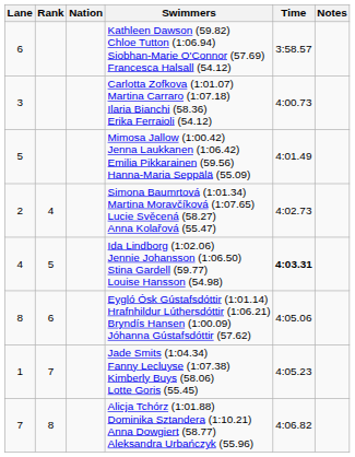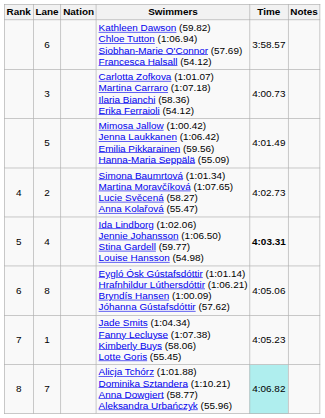columns swapped: Rank <-> Lane
row 9 | Time: no background -> paleturquoise background
